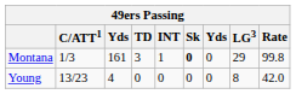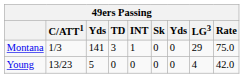Montana | column 3: 161 -> 141
Montana | Sk: bold -> normal
Montana | Rate: 99.8 -> 75.0
Young | column 3: 4 -> 5
Young | LG3: 8 -> 4
